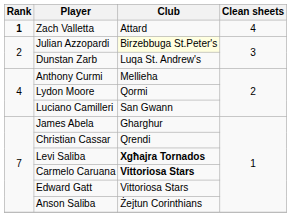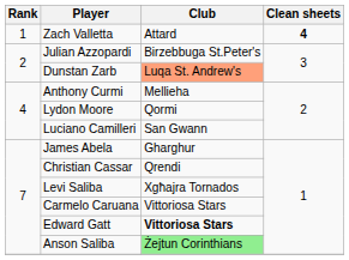Zach Valletta | Rank: bold -> normal
Zach Valletta | Clean sheets: normal -> bold
Julian Azzopardi | Club: lightyellow background -> no background
Dunstan Zarb | Club: no background -> lightsalmon background
Levi Saliba | Club: bold -> normal
Carmelo Caruana | Club: bold -> normal
Edward Gatt | Club: normal -> bold
Anson Saliba | Club: no background -> lightgreen background
